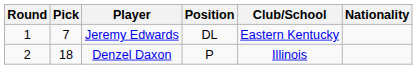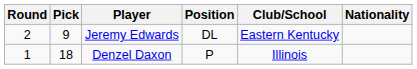Jeremy Edwards | Round: 1 -> 2
Jeremy Edwards | Pick: 7 -> 9
Denzel Daxon | Round: 2 -> 1
